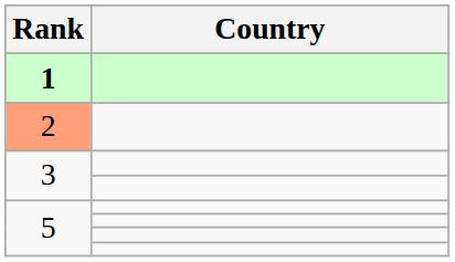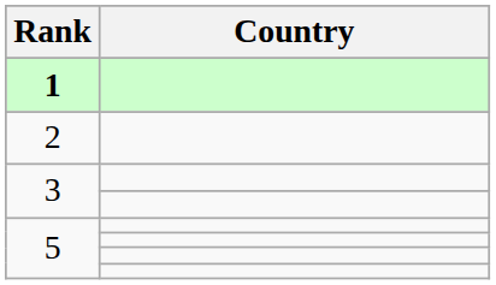row 3 | Rank: lightsalmon background -> no background
